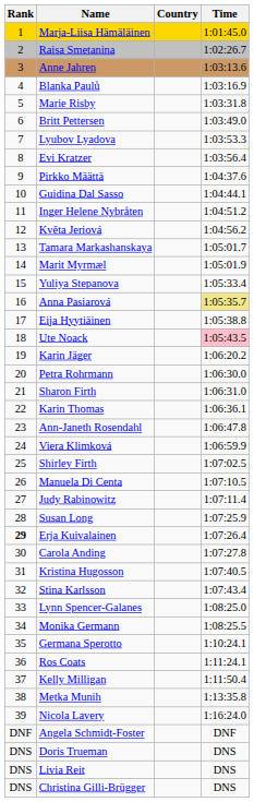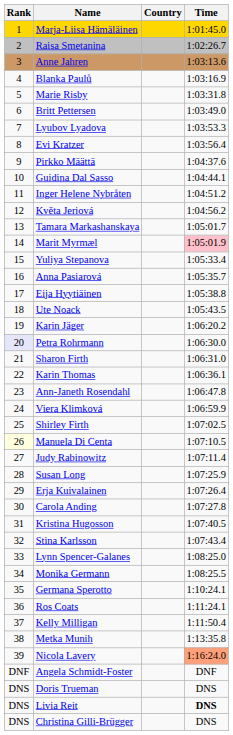Marit Myrmæl | Time: no background -> pink background
Anna Pasiarová | Time: khaki background -> no background
Ute Noack | Time: pink background -> no background
Petra Rohrmann | Rank: no background -> lavender background
Manuela Di Centa | Rank: no background -> lightyellow background
Erja Kuivalainen | Rank: bold -> normal
Nicola Lavery | Time: no background -> lightsalmon background
Livia Reit | Time: normal -> bold
